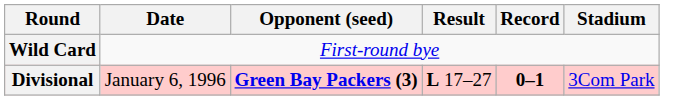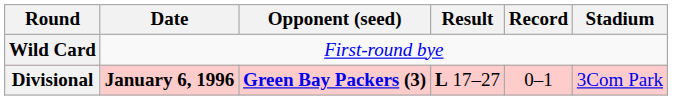Divisional | Date: normal -> bold
Divisional | Record: bold -> normal
